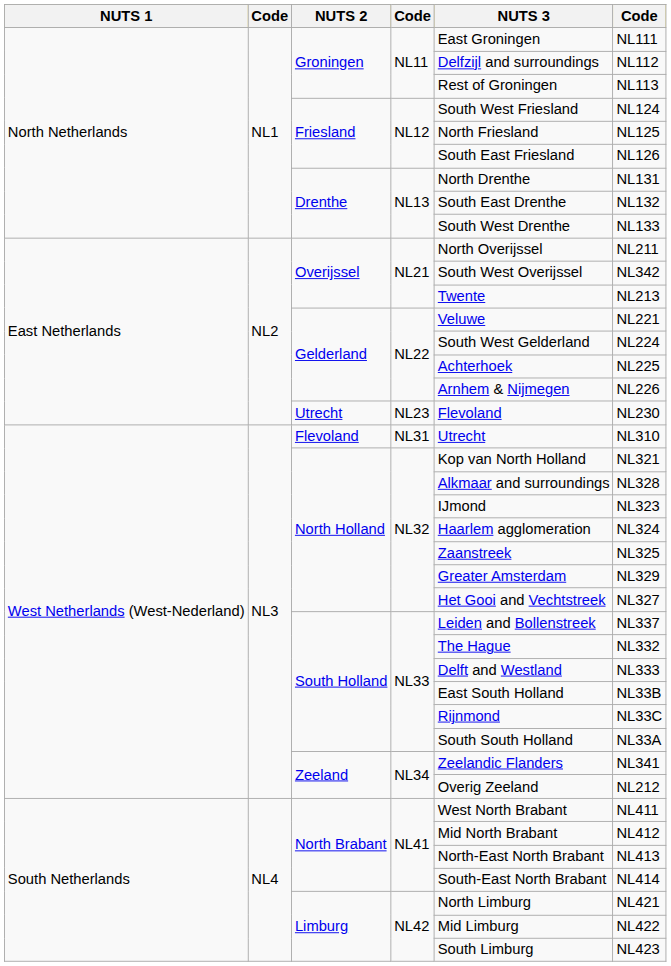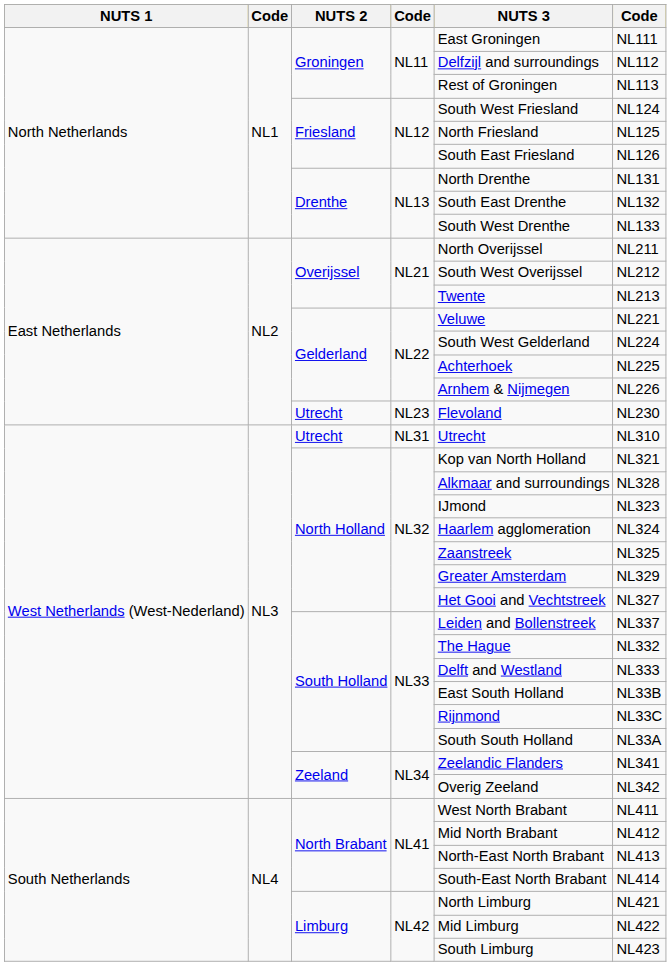row 12 | column 6: NL342 -> NL212
row 19 | NUTS 2: Flevoland -> Utrecht
row 34 | column 6: NL212 -> NL342
